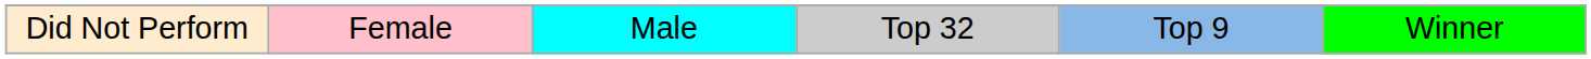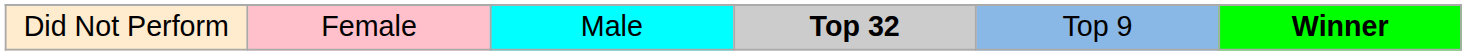Did Not Perform | column 4: normal -> bold
Did Not Perform | column 6: normal -> bold
